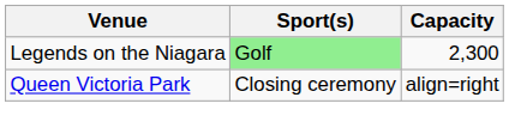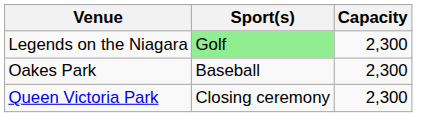+ row: Oakes Park | Baseball | 2,300
Queen Victoria Park | Capacity: align=right -> 2,300
